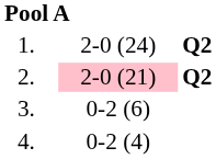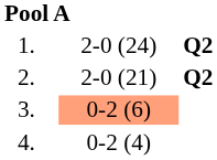2. | column 2: pink background -> no background
3. | column 2: no background -> lightsalmon background
